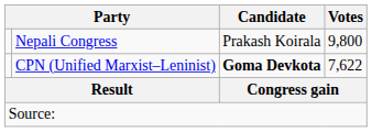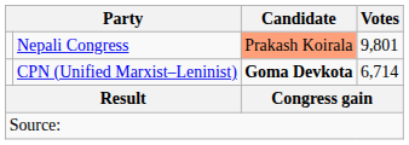Nepali Congress | Candidate: no background -> lightsalmon background
Nepali Congress | Votes: 9,800 -> 9,801
CPN (Unified Marxist–Leninist) | Votes: 7,622 -> 6,714
